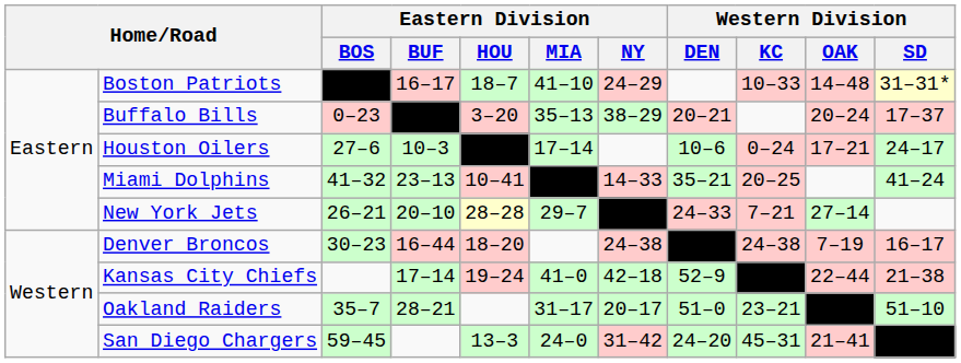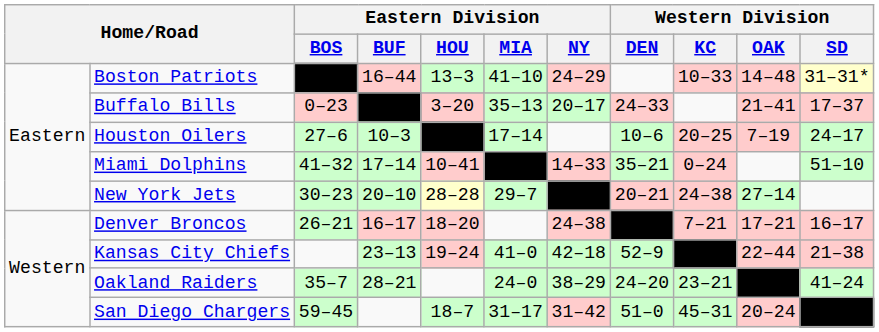Boston Patriots | Eastern Division / BUF: 16–17 -> 16–44
Boston Patriots | Eastern Division / HOU: 18–7 -> 13–3
Buffalo Bills | Eastern Division / NY: 38–29 -> 20–17
Buffalo Bills | Western Division / DEN: 20–21 -> 24–33
Buffalo Bills | Western Division / OAK: 20–24 -> 21–41
Houston Oilers | Western Division / KC: 0–24 -> 20–25
Houston Oilers | Western Division / OAK: 17–21 -> 7–19
Miami Dolphins | Eastern Division / BUF: 23–13 -> 17–14
Miami Dolphins | Western Division / KC: 20–25 -> 0–24
Miami Dolphins | Western Division / SD: 41–24 -> 51–10
New York Jets | Eastern Division / BOS: 26–21 -> 30–23
New York Jets | Western Division / DEN: 24–33 -> 20–21
New York Jets | Western Division / KC: 7–21 -> 24–38
Denver Broncos | Eastern Division / BOS: 30–23 -> 26–21
Denver Broncos | Eastern Division / BUF: 16–44 -> 16–17
Denver Broncos | Western Division / KC: 24–38 -> 7–21
Denver Broncos | Western Division / OAK: 7–19 -> 17–21
Kansas City Chiefs | Eastern Division / BUF: 17–14 -> 23–13
Oakland Raiders | Eastern Division / MIA: 31–17 -> 24–0
Oakland Raiders | Eastern Division / NY: 20–17 -> 38–29
Oakland Raiders | Western Division / DEN: 51–0 -> 24–20
Oakland Raiders | Western Division / SD: 51–10 -> 41–24
San Diego Chargers | Eastern Division / HOU: 13–3 -> 18–7
San Diego Chargers | Eastern Division / MIA: 24–0 -> 31–17
San Diego Chargers | Western Division / DEN: 24–20 -> 51–0
San Diego Chargers | Western Division / OAK: 21–41 -> 20–24
